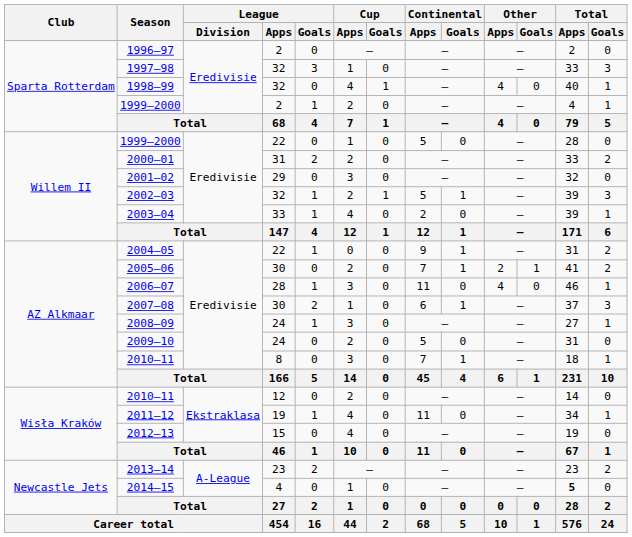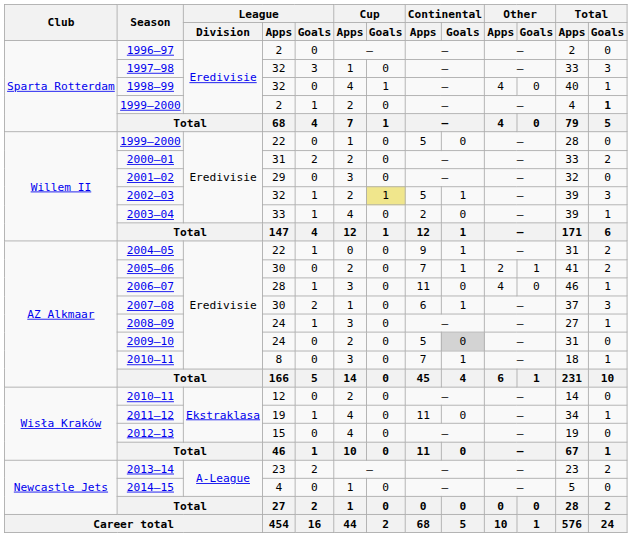1999–2000 / 2 | Total / Goals: normal -> bold
2002–03 | Cup / Goals: no background -> khaki background
2009–10 | Continental / Goals: no background -> lightgrey background
2014–15 | Total / Apps: bold -> normal
